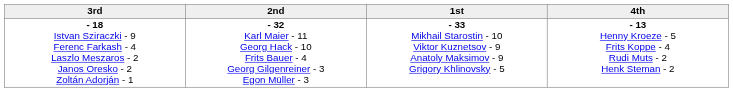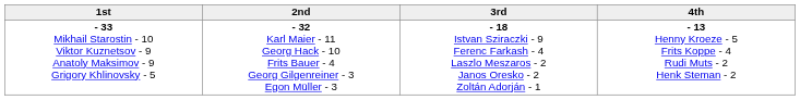columns swapped: 1st <-> 3rd
